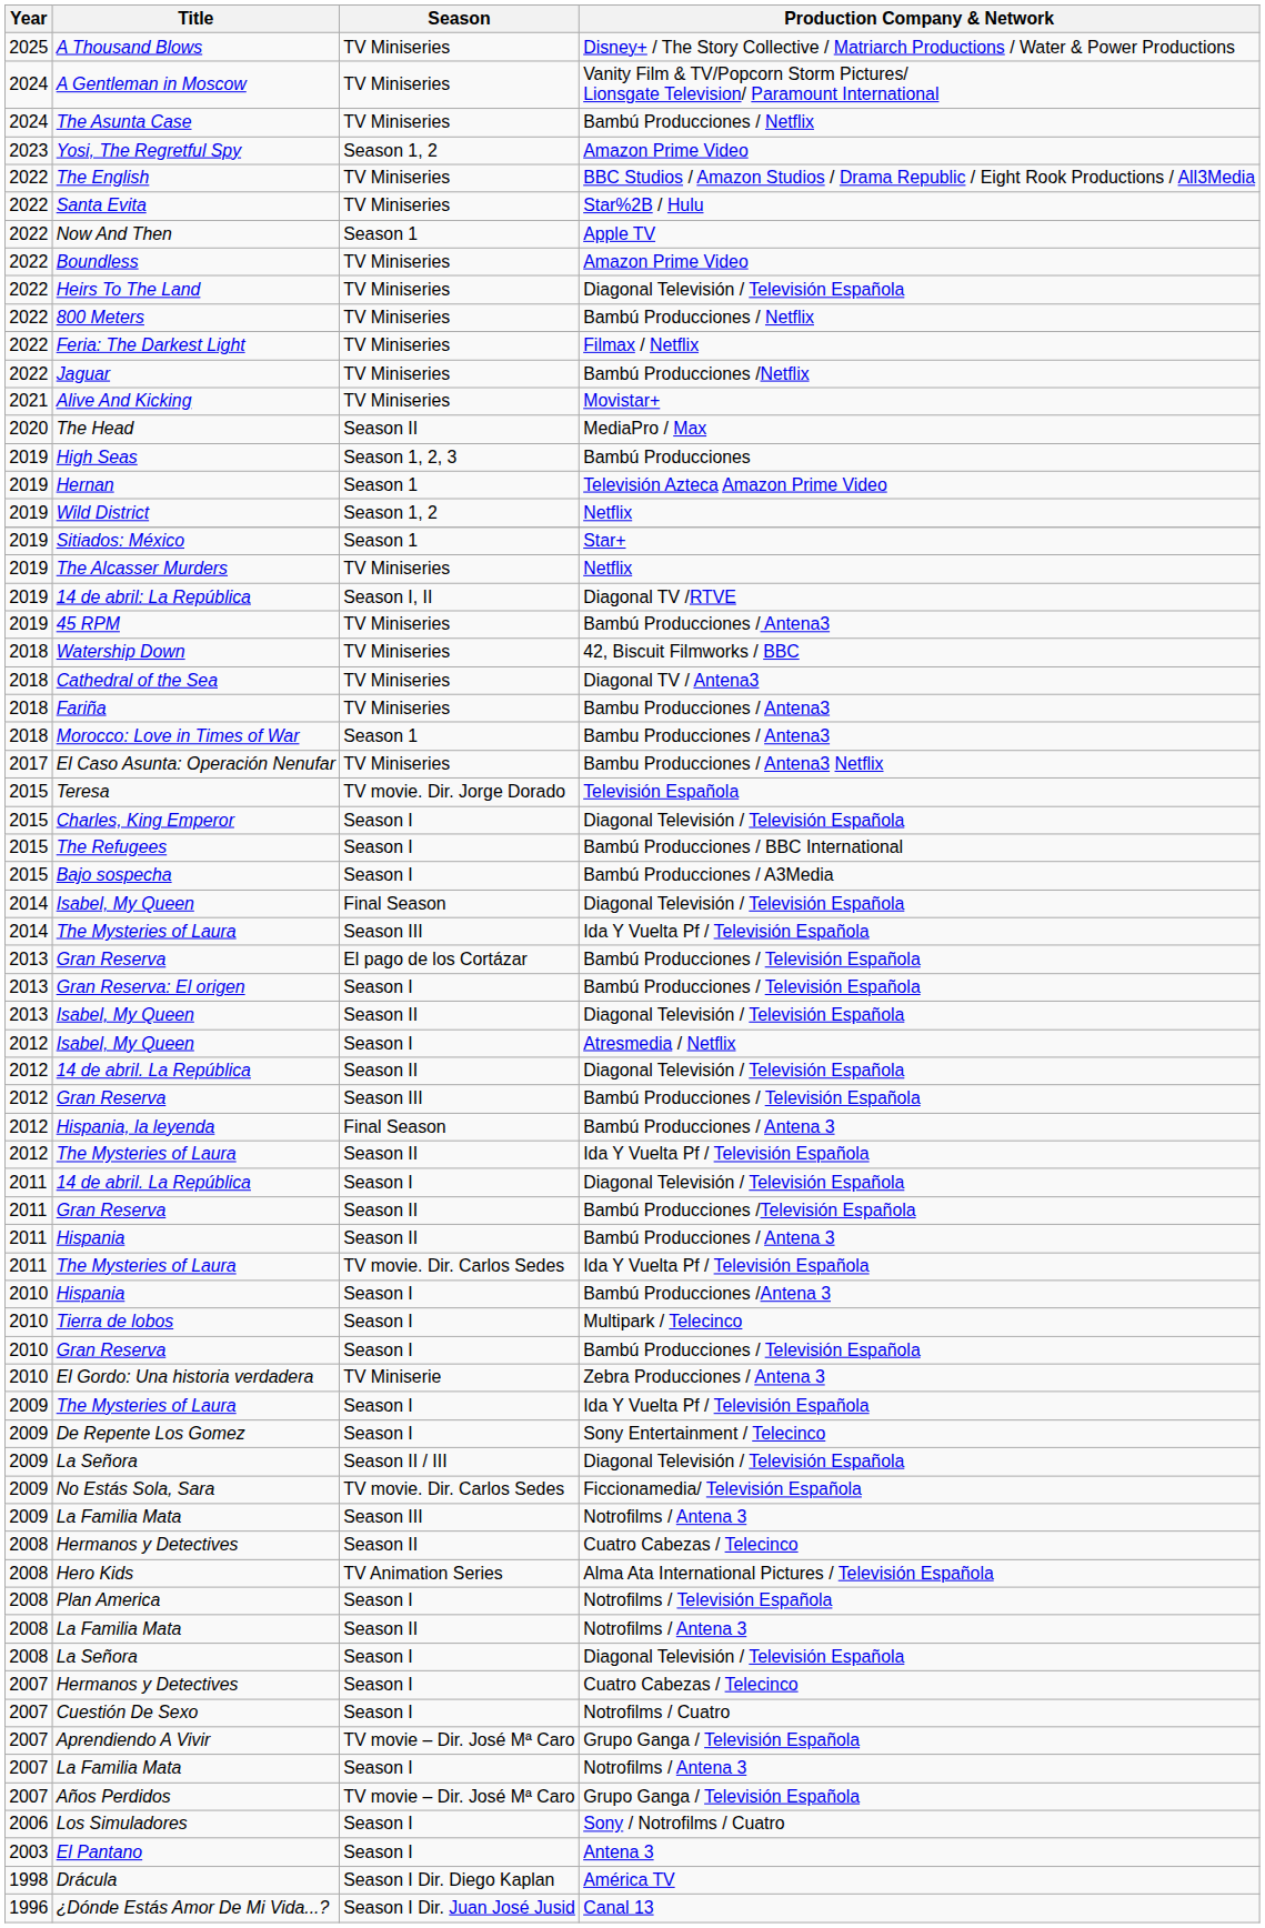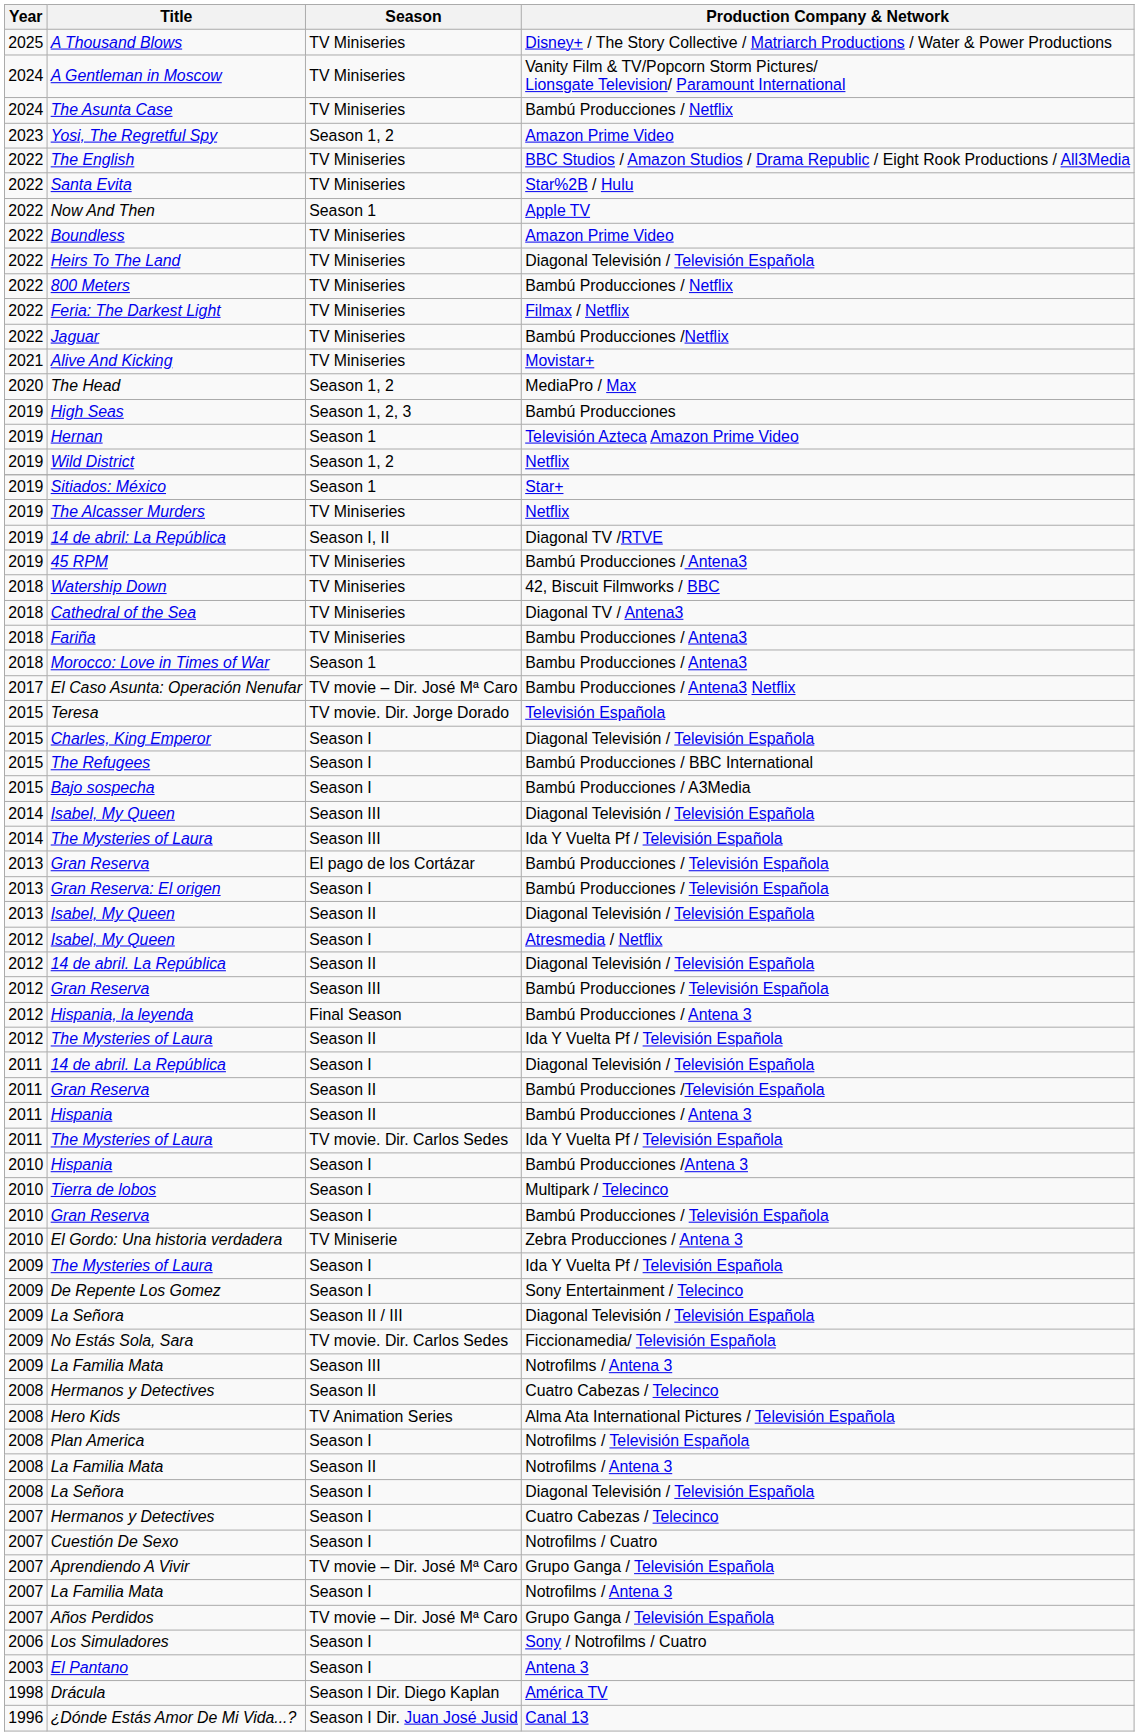The Head | Season: Season II -> Season 1, 2
El Caso Asunta: Operación Nenufar | Season: TV Miniseries -> TV movie – Dir. José Mª Caro
2014 / Isabel, My Queen | Season: Final Season -> Season III
